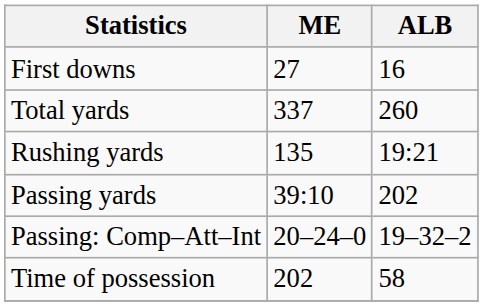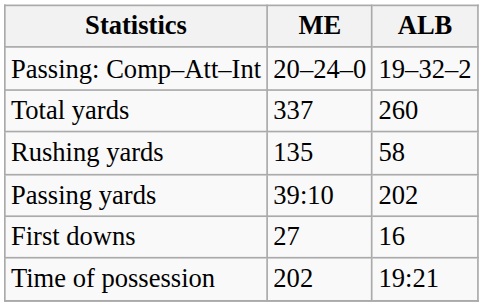rows swapped: First downs <-> Passing: Comp–Att–Int
Rushing yards | ALB: 19:21 -> 58
Time of possession | ALB: 58 -> 19:21
